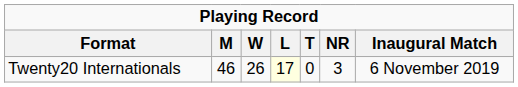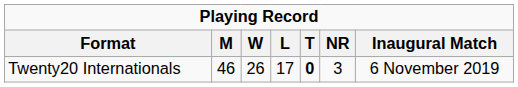Twenty20 Internationals | L: lightyellow background -> no background
Twenty20 Internationals | T: normal -> bold
